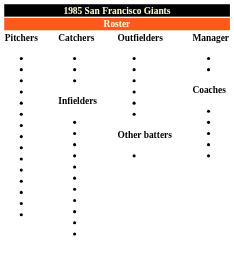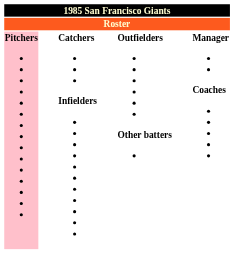Pitchers | column 1: no background -> pink background
